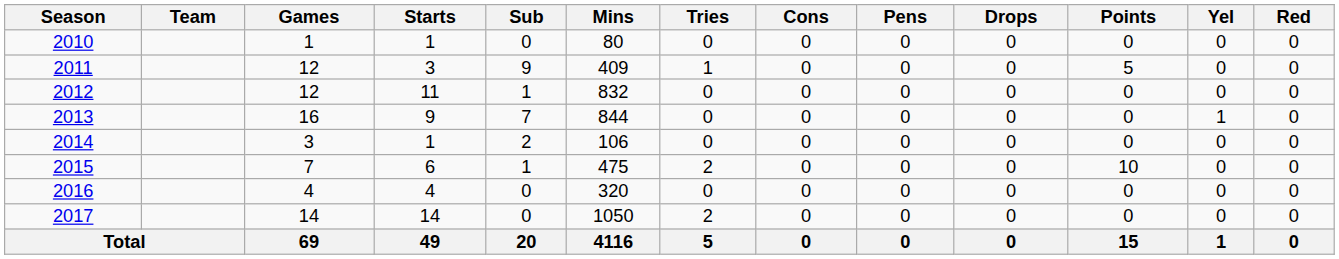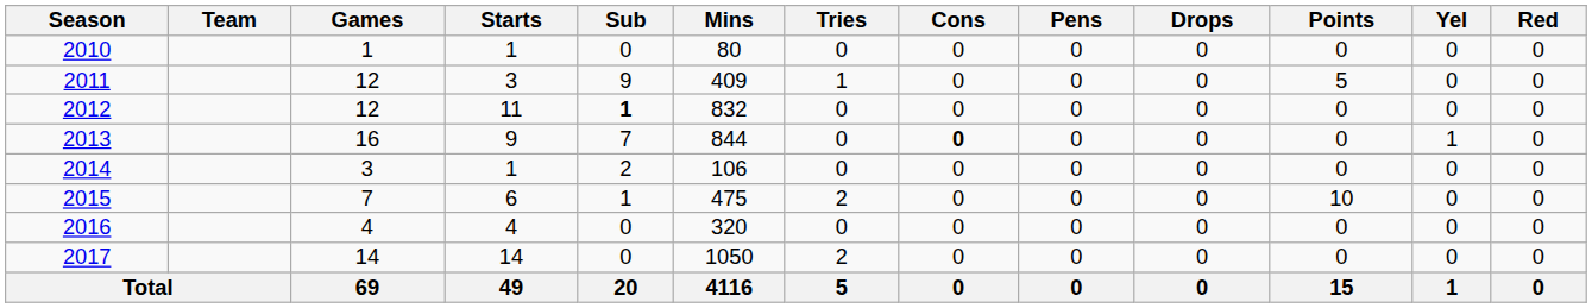2012 | Sub: normal -> bold
2013 | Cons: normal -> bold
